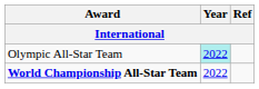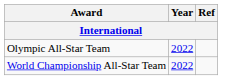row 3 | Year: paleturquoise background -> no background
row 4 | Award: bold -> normal
